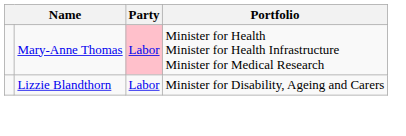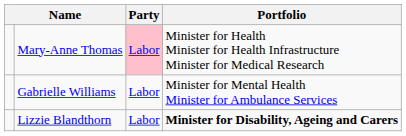+ row: Gabrielle Williams | Labor | Minister for Mental Health Minister for Ambulance Services
Lizzie Blandthorn | Portfolio: normal -> bold
